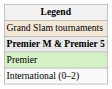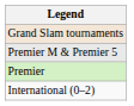row 3 | column 1: bold -> normal
